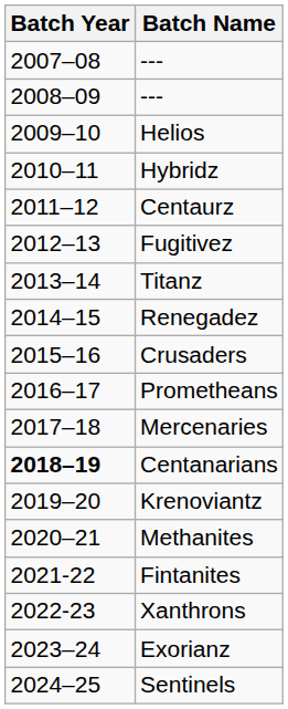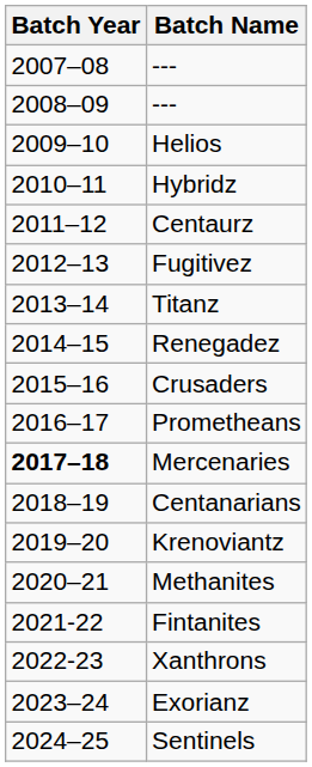row 12 | Batch Year: normal -> bold
row 13 | Batch Year: bold -> normal
